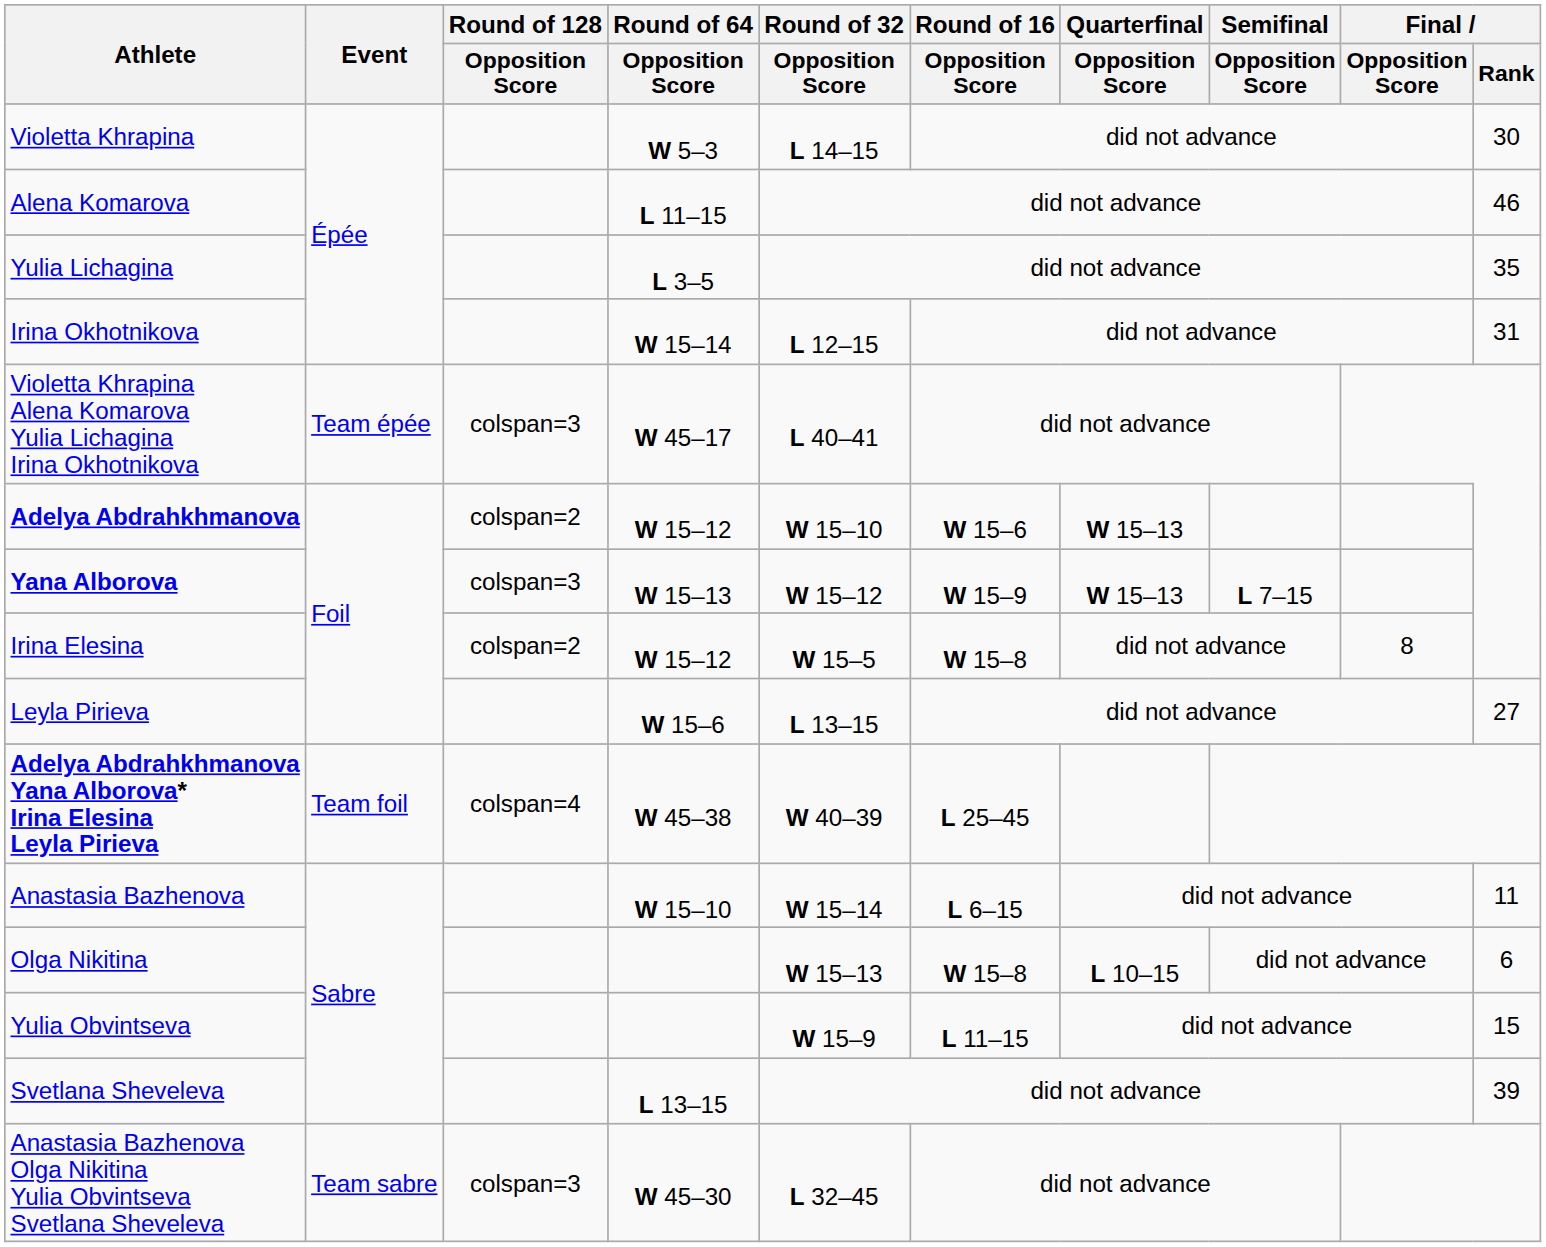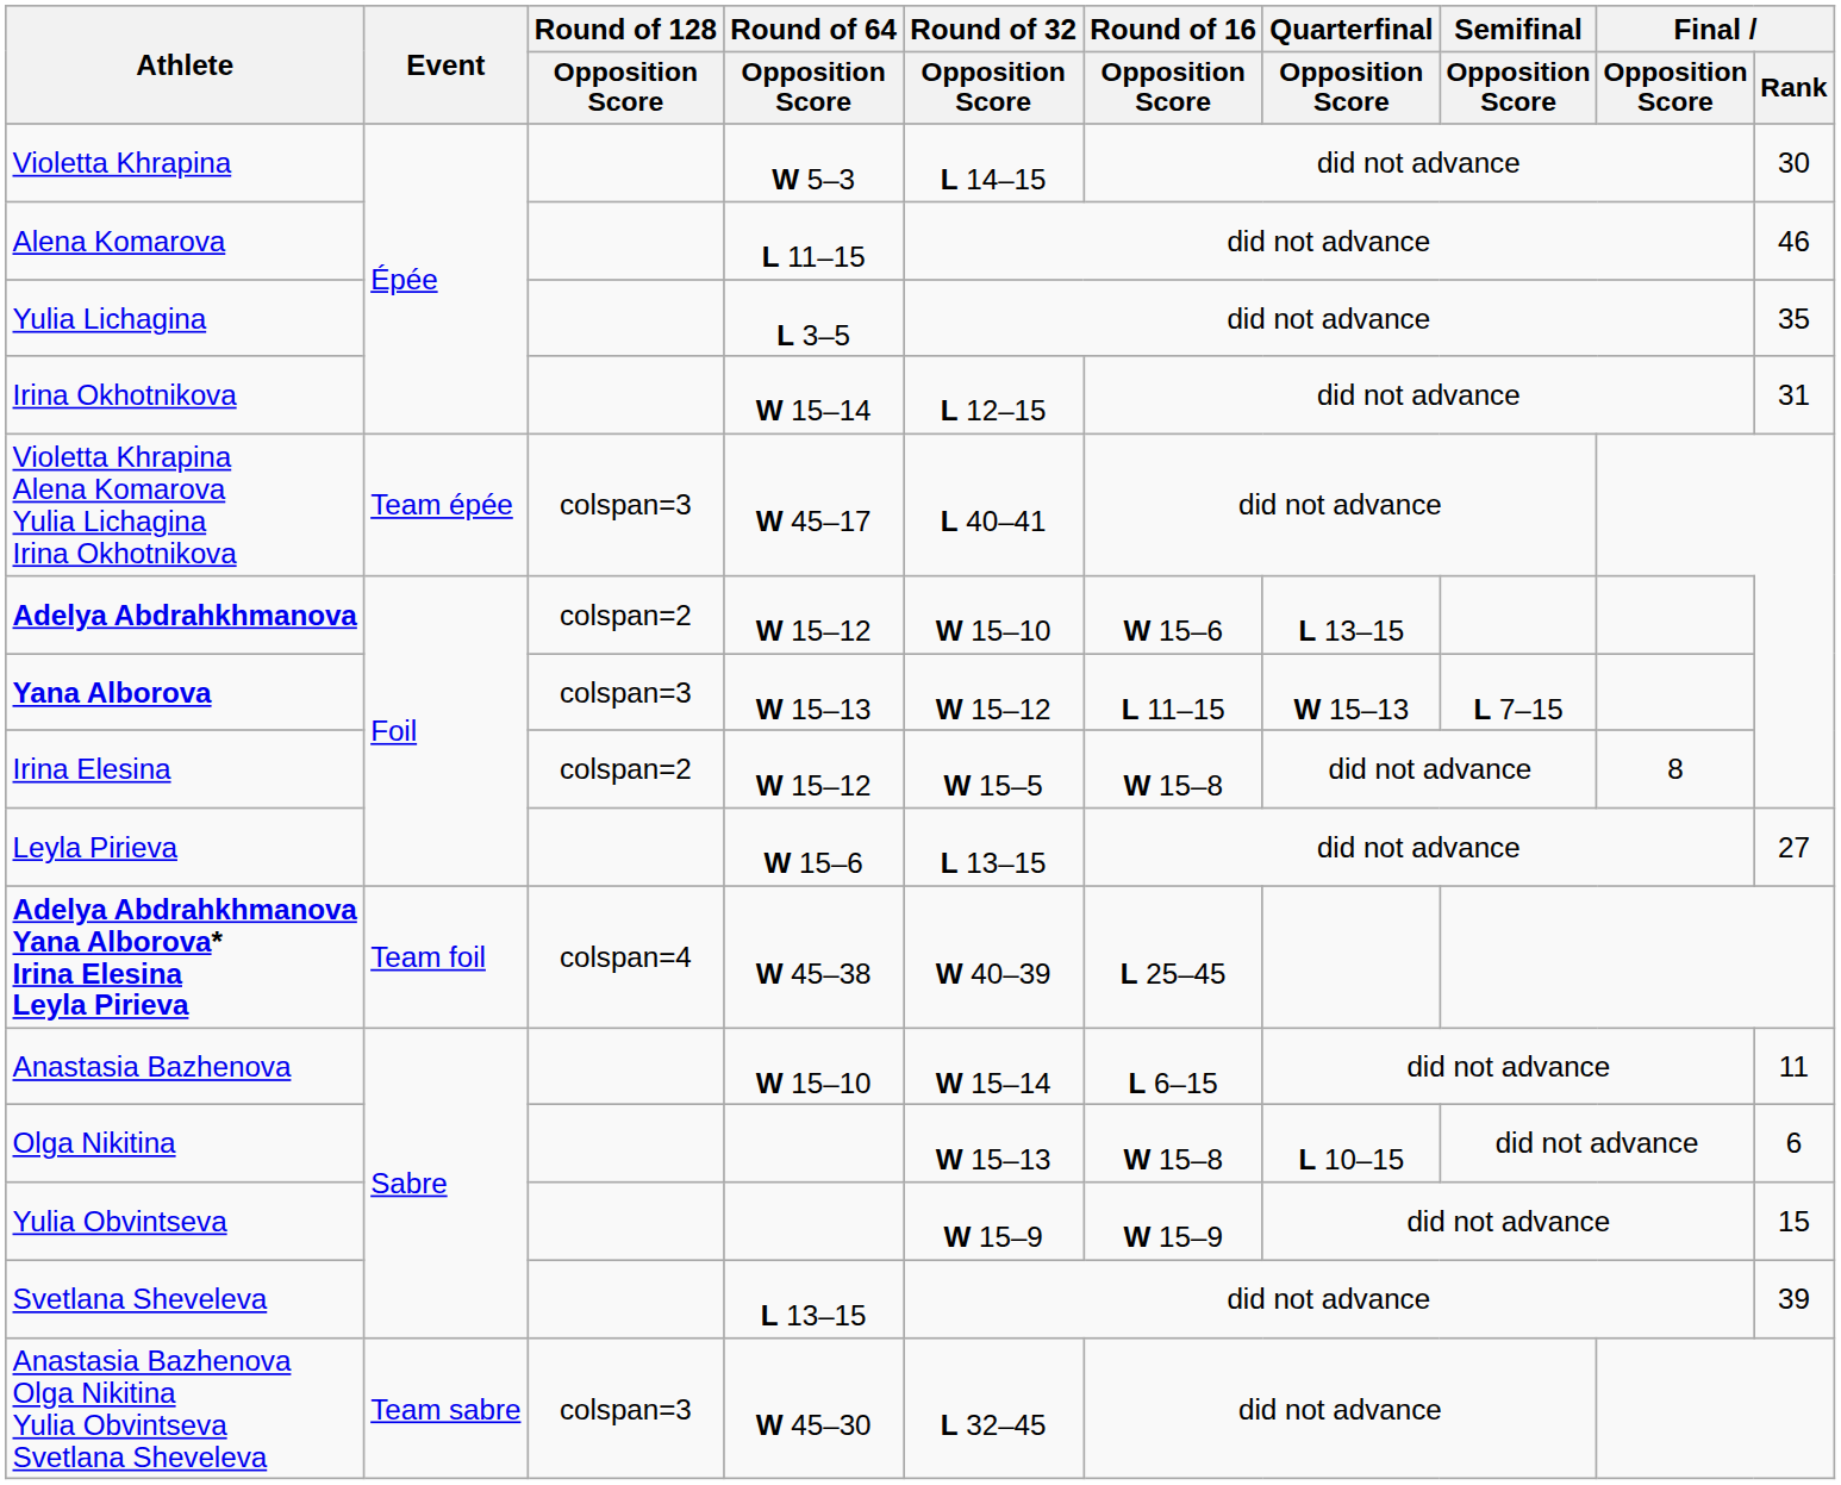Adelya Abdrahkhmanova | Quarterfinal / Opposition Score: W 15–13 -> L 13–15
Yana Alborova | Round of 16 / Opposition Score: W 15–9 -> L 11–15
Yulia Obvintseva | Round of 16 / Opposition Score: L 11–15 -> W 15–9
